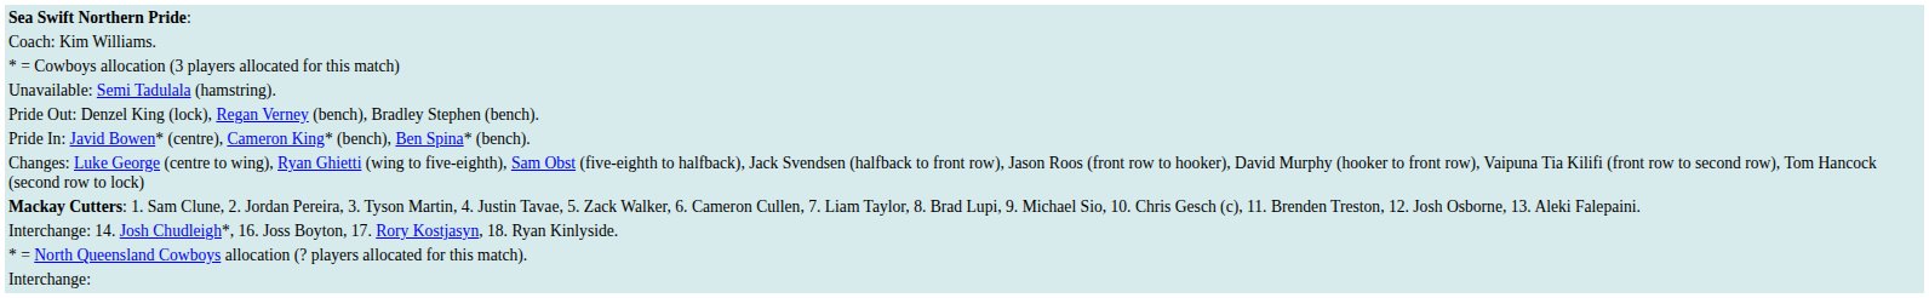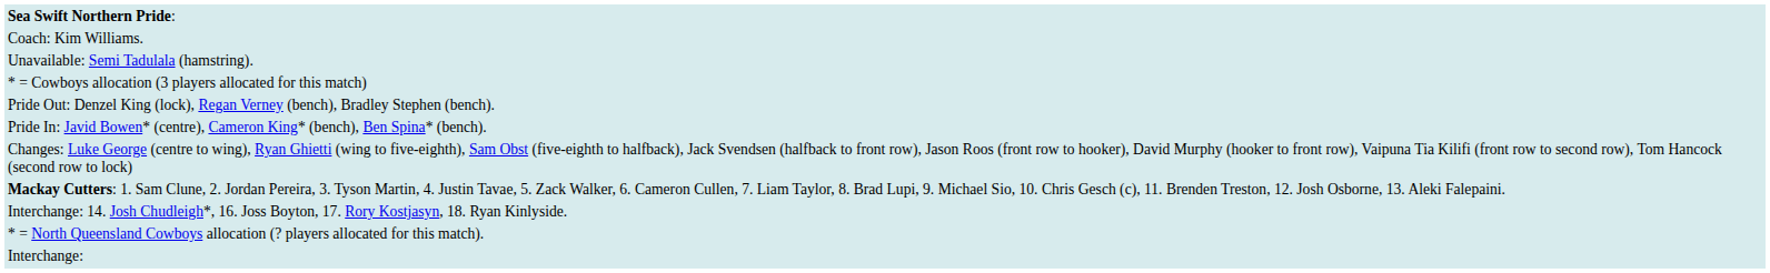row 3 | column 1: * = Cowboys allocation (3 players allocated for this match) -> Unavailable: Semi Tadulala (hamstring).
row 4 | column 1: Unavailable: Semi Tadulala (hamstring). -> * = Cowboys allocation (3 players allocated for this match)
